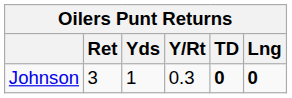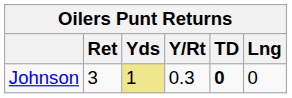Johnson | Yds: no background -> khaki background
Johnson | Lng: bold -> normal
